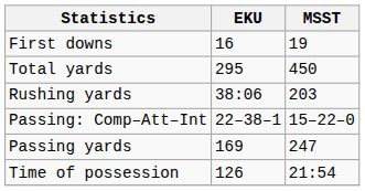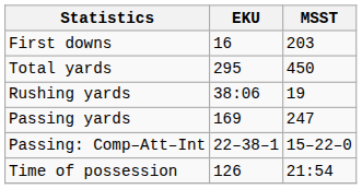First downs | MSST: 19 -> 203
Rushing yards | MSST: 203 -> 19
rows swapped: Passing yards <-> Passing: Comp–Att–Int
